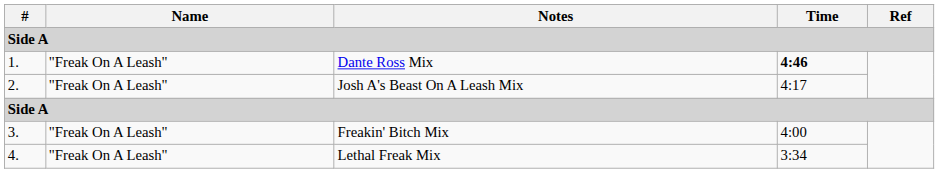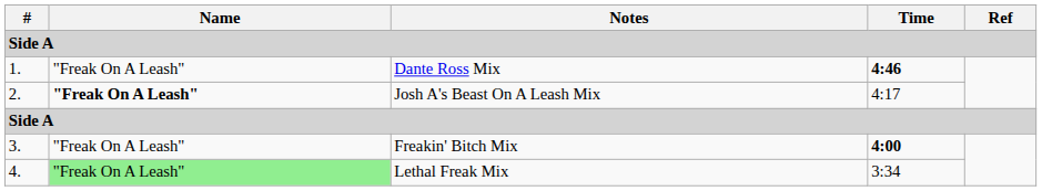2. | Name: normal -> bold
3. | Time: normal -> bold
4. | Name: no background -> lightgreen background
